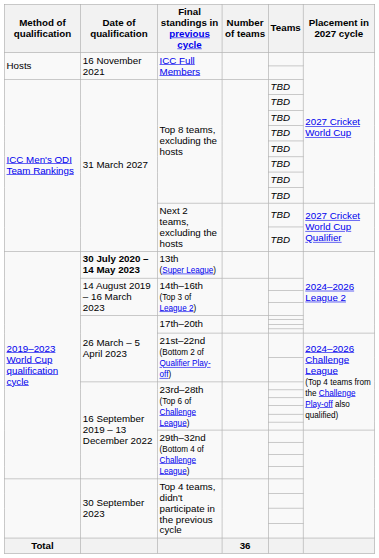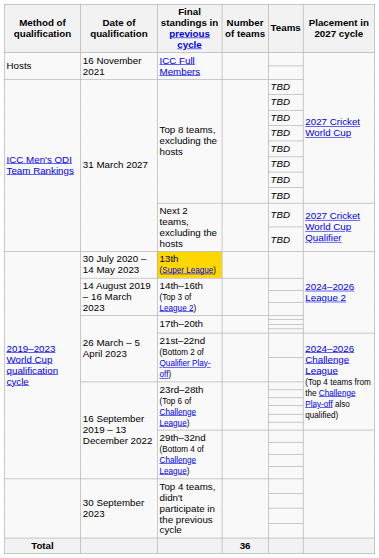13th (Super League) | Date of qualification: bold -> normal
13th (Super League) | Final standings in previous cycle: no background -> gold background
